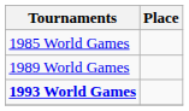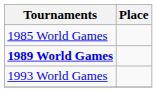1989 World Games | Tournaments: normal -> bold
1993 World Games | Tournaments: bold -> normal
